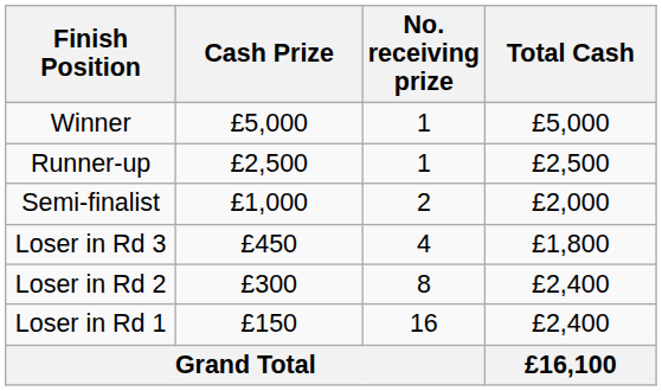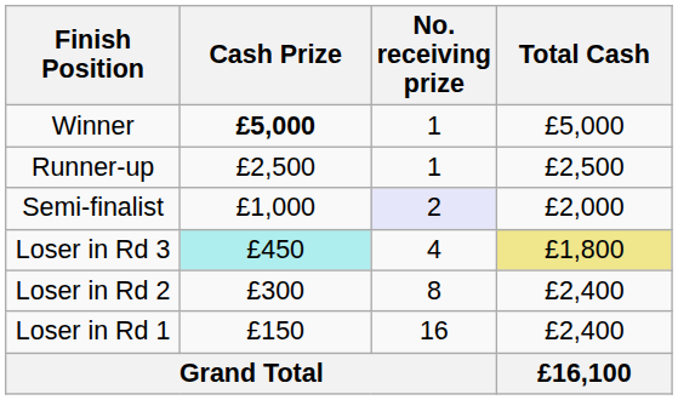Winner | Cash Prize: normal -> bold
Semi-finalist | No. receiving prize: no background -> lavender background
Loser in Rd 3 | Cash Prize: no background -> paleturquoise background
Loser in Rd 3 | Total Cash: no background -> khaki background
